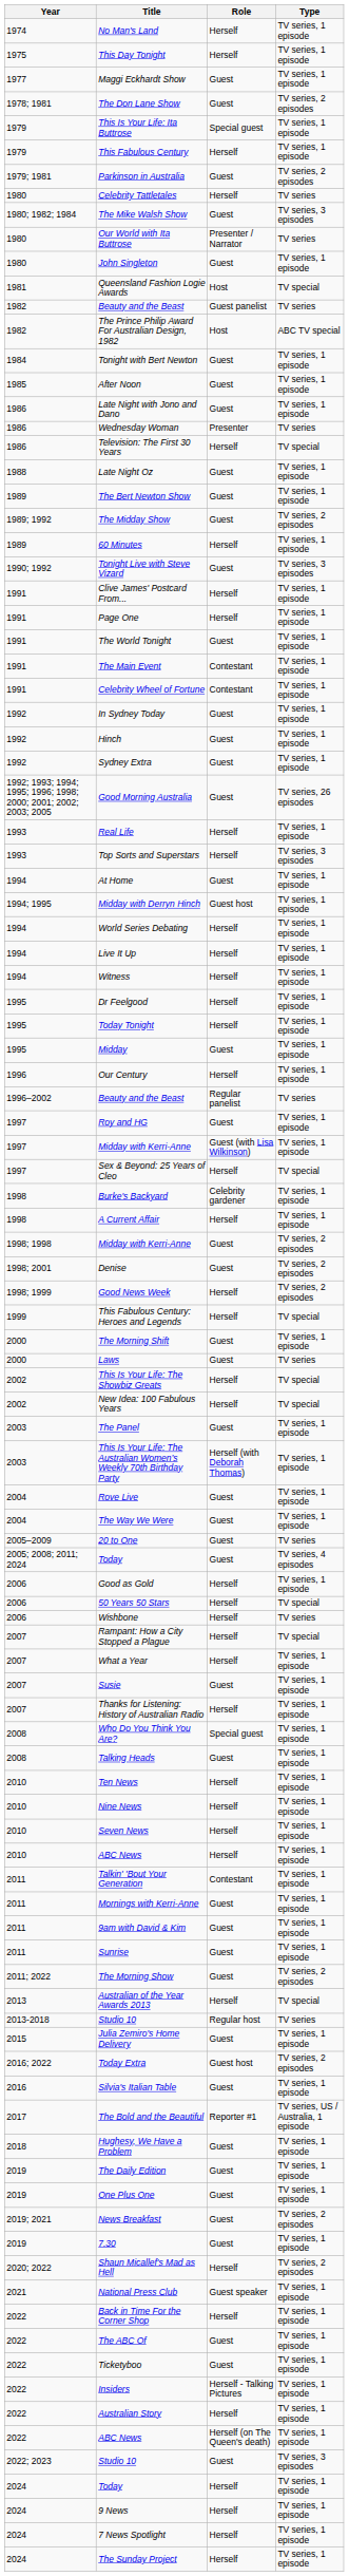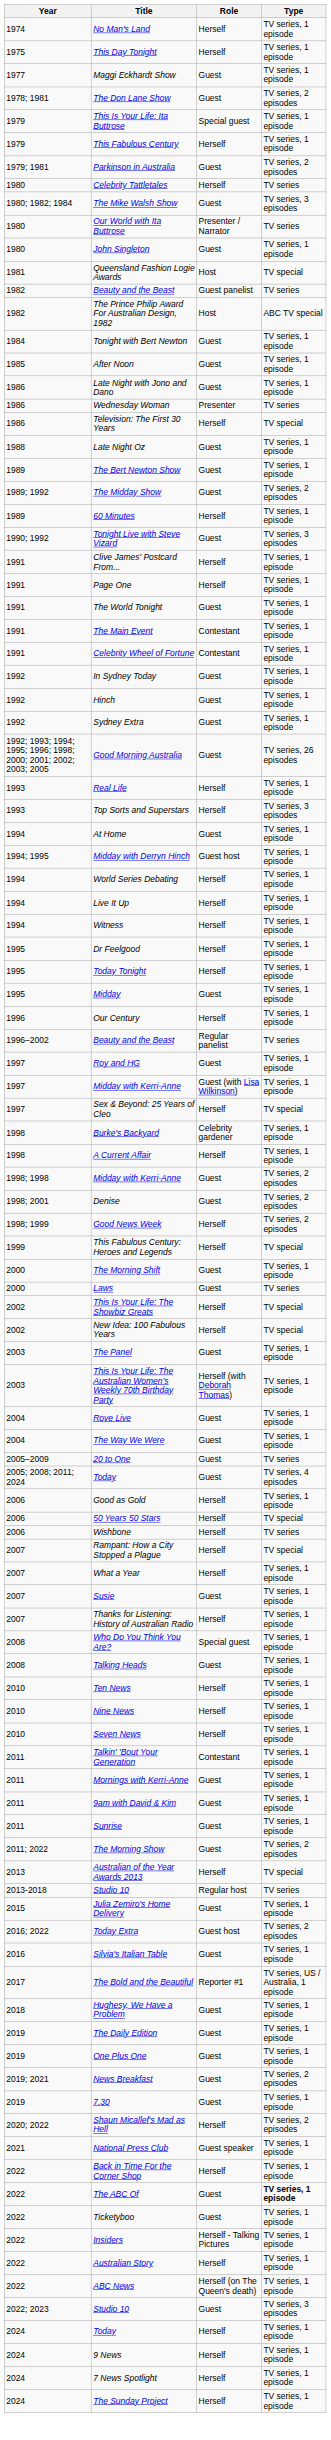- row: 2010 | ABC News | Herself | TV series, 1 episode
The ABC Of | Type: normal -> bold
